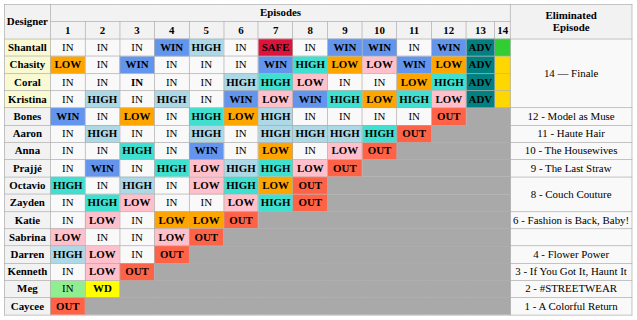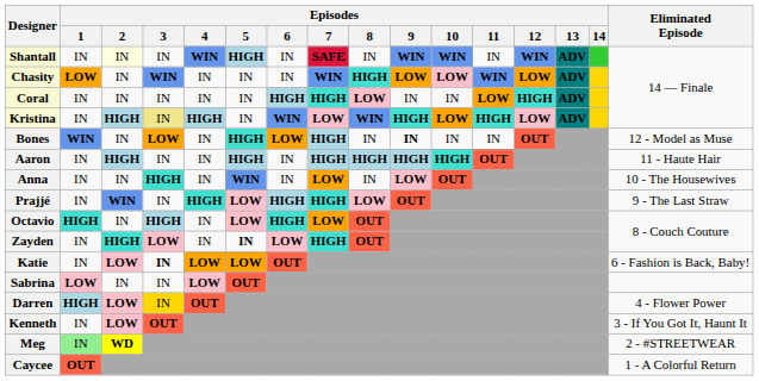Shantall | Episodes / 2: no background -> lightyellow background
Coral | Episodes / 3: bold -> normal
Kristina | Episodes / 3: no background -> khaki background
Bones | Episodes / 9: normal -> bold
Zayden | Episodes / 5: normal -> bold
Katie | Episodes / 3: normal -> bold
Darren | Episodes / 3: no background -> gold background
